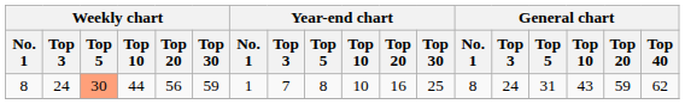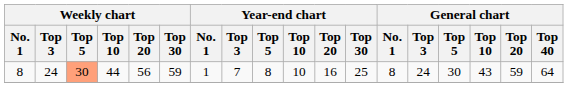row 3 | General chart / Top 5: 31 -> 30
row 3 | General chart / Top 40: 62 -> 64
